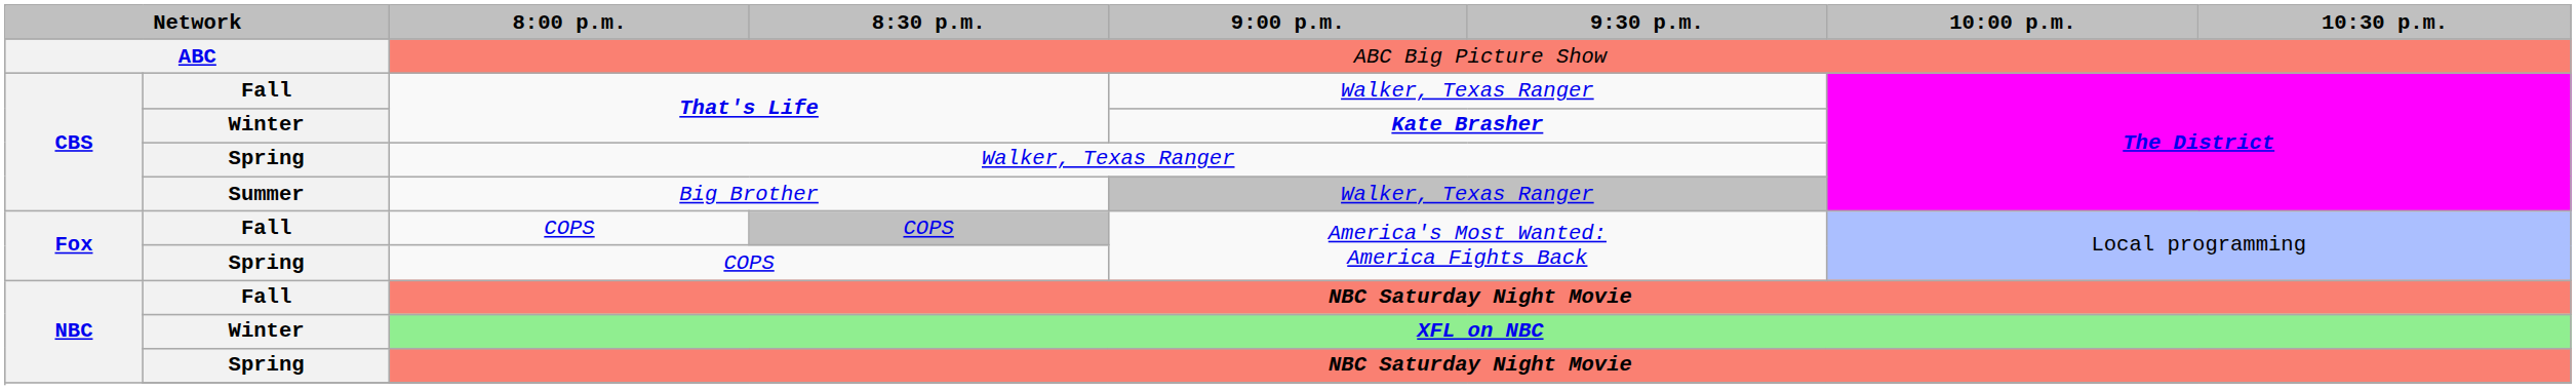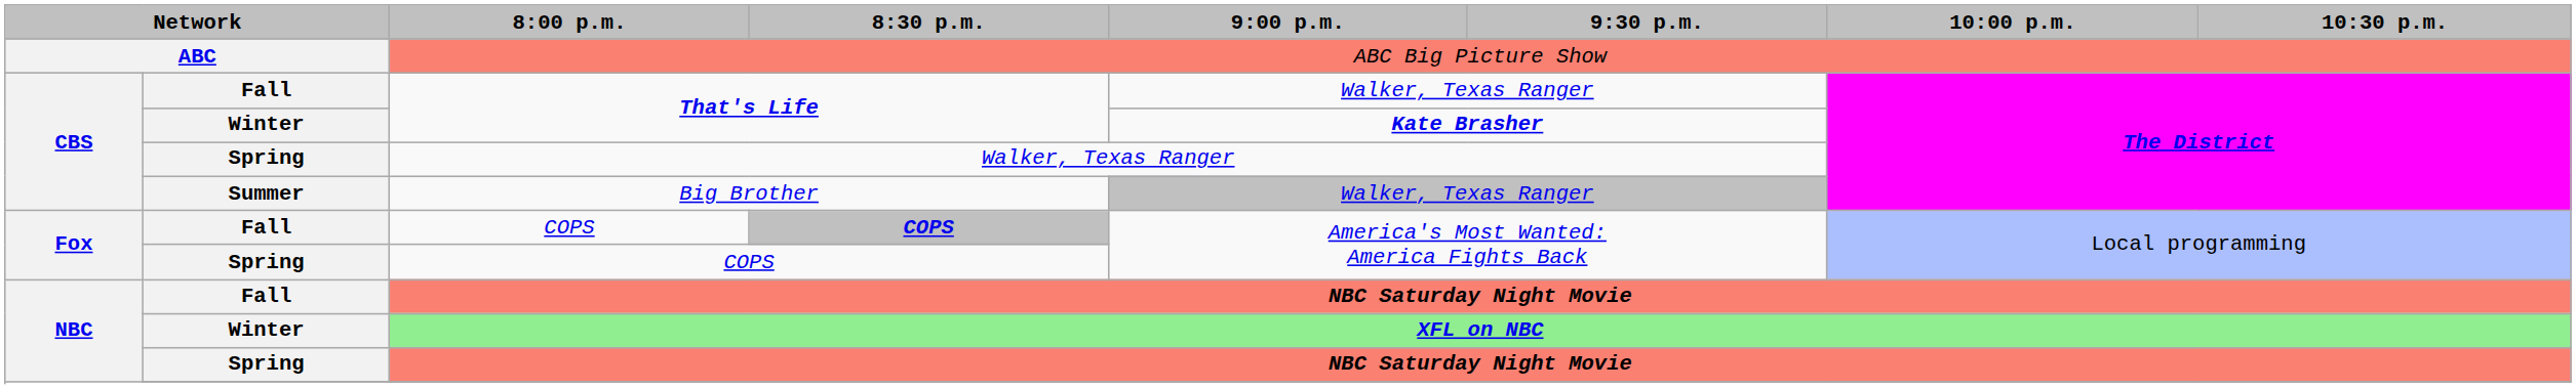Fall / COPS | 8:30 p.m.: normal -> bold
